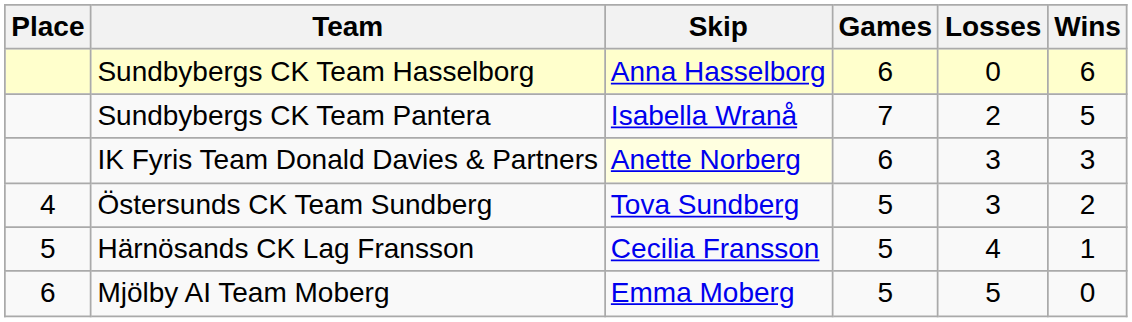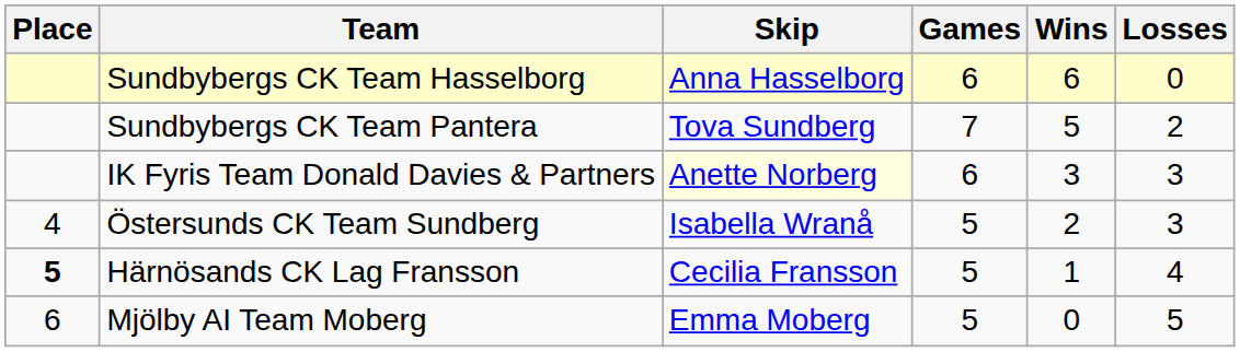columns swapped: Wins <-> Losses
Sundbybergs CK Team Pantera | Skip: Isabella Wranå -> Tova Sundberg
Östersunds CK Team Sundberg | Skip: Tova Sundberg -> Isabella Wranå
Härnösands CK Lag Fransson | Place: normal -> bold
